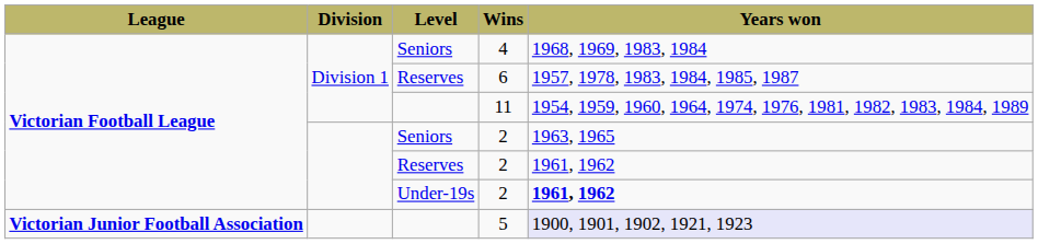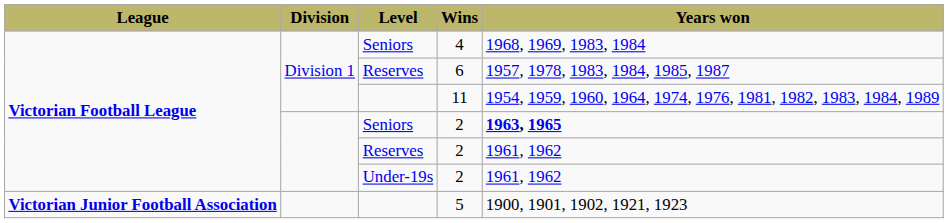Seniors / 2 | Years won: normal -> bold
Under-19s / 2 | Years won: bold -> normal
5 | Years won: lavender background -> no background
